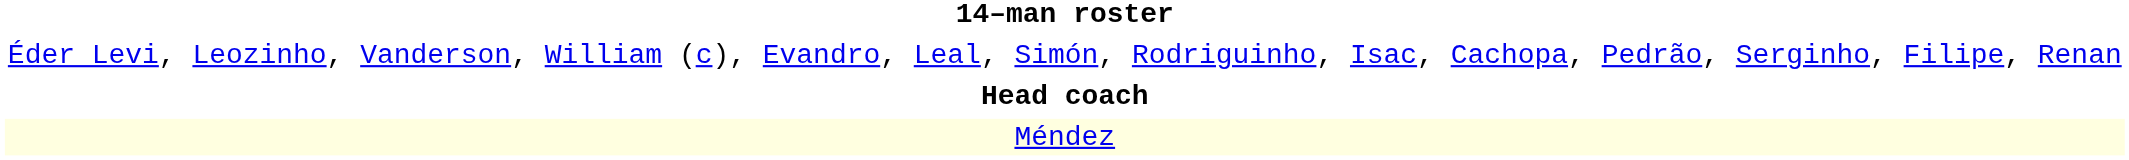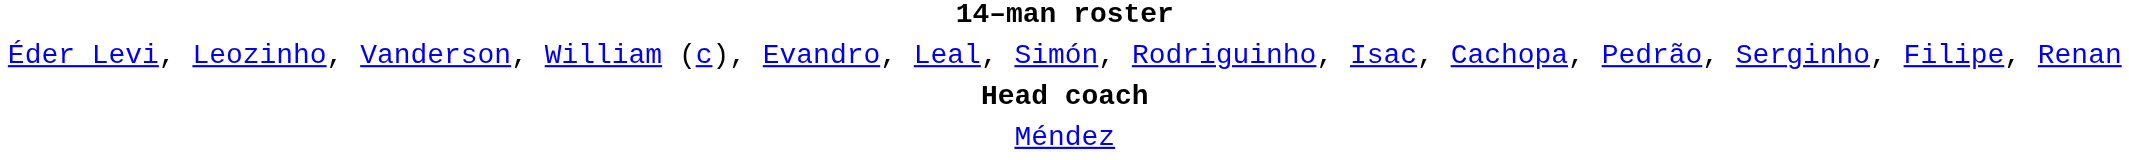row 4 | column 1: lightyellow background -> no background
